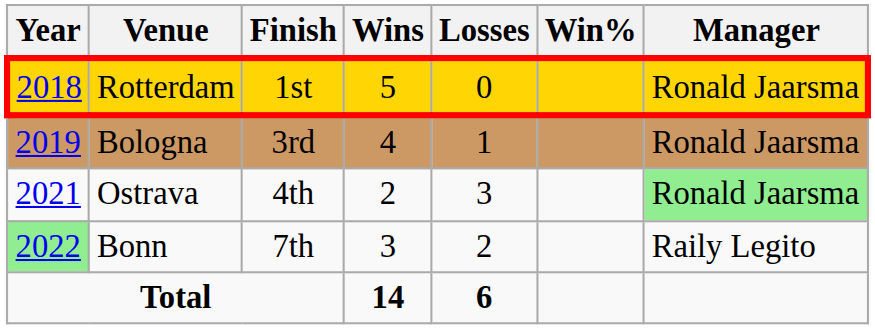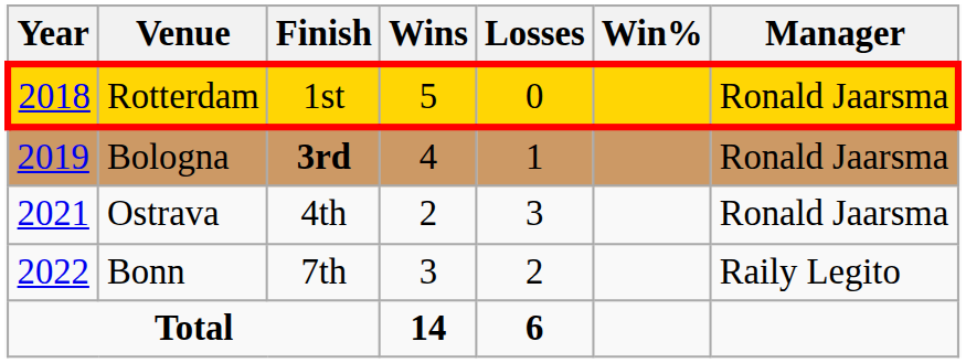Bologna | Finish: normal -> bold
Ostrava | Manager: lightgreen background -> no background
Bonn | Year: lightgreen background -> no background
